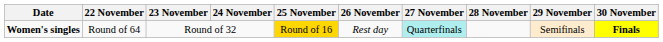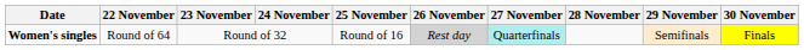Women's singles | 25 November: gold background -> no background
Women's singles | 26 November: no background -> lightgrey background
Women's singles | 30 November: bold -> normal
